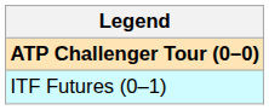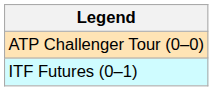row 2 | column 1: bold -> normal
